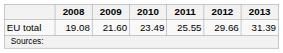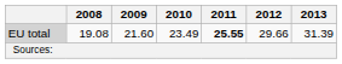row 2 | column 1: no background -> lightgrey background
row 2 | 2011: normal -> bold
